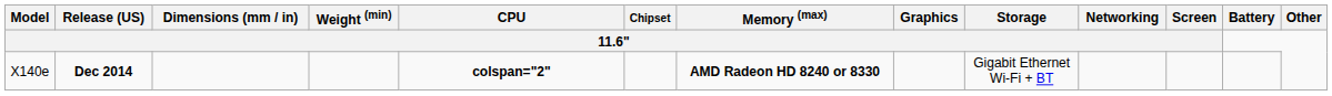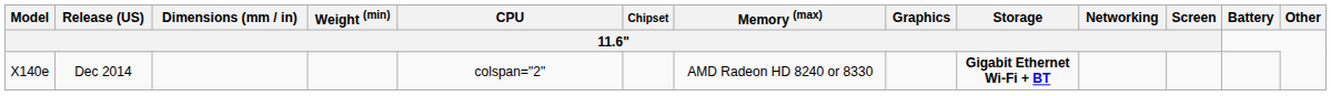X140e | Release (US) / 11.6": bold -> normal
X140e | CPU / 11.6": bold -> normal
X140e | Memory (max) / 11.6": bold -> normal
X140e | Storage / 11.6": normal -> bold
